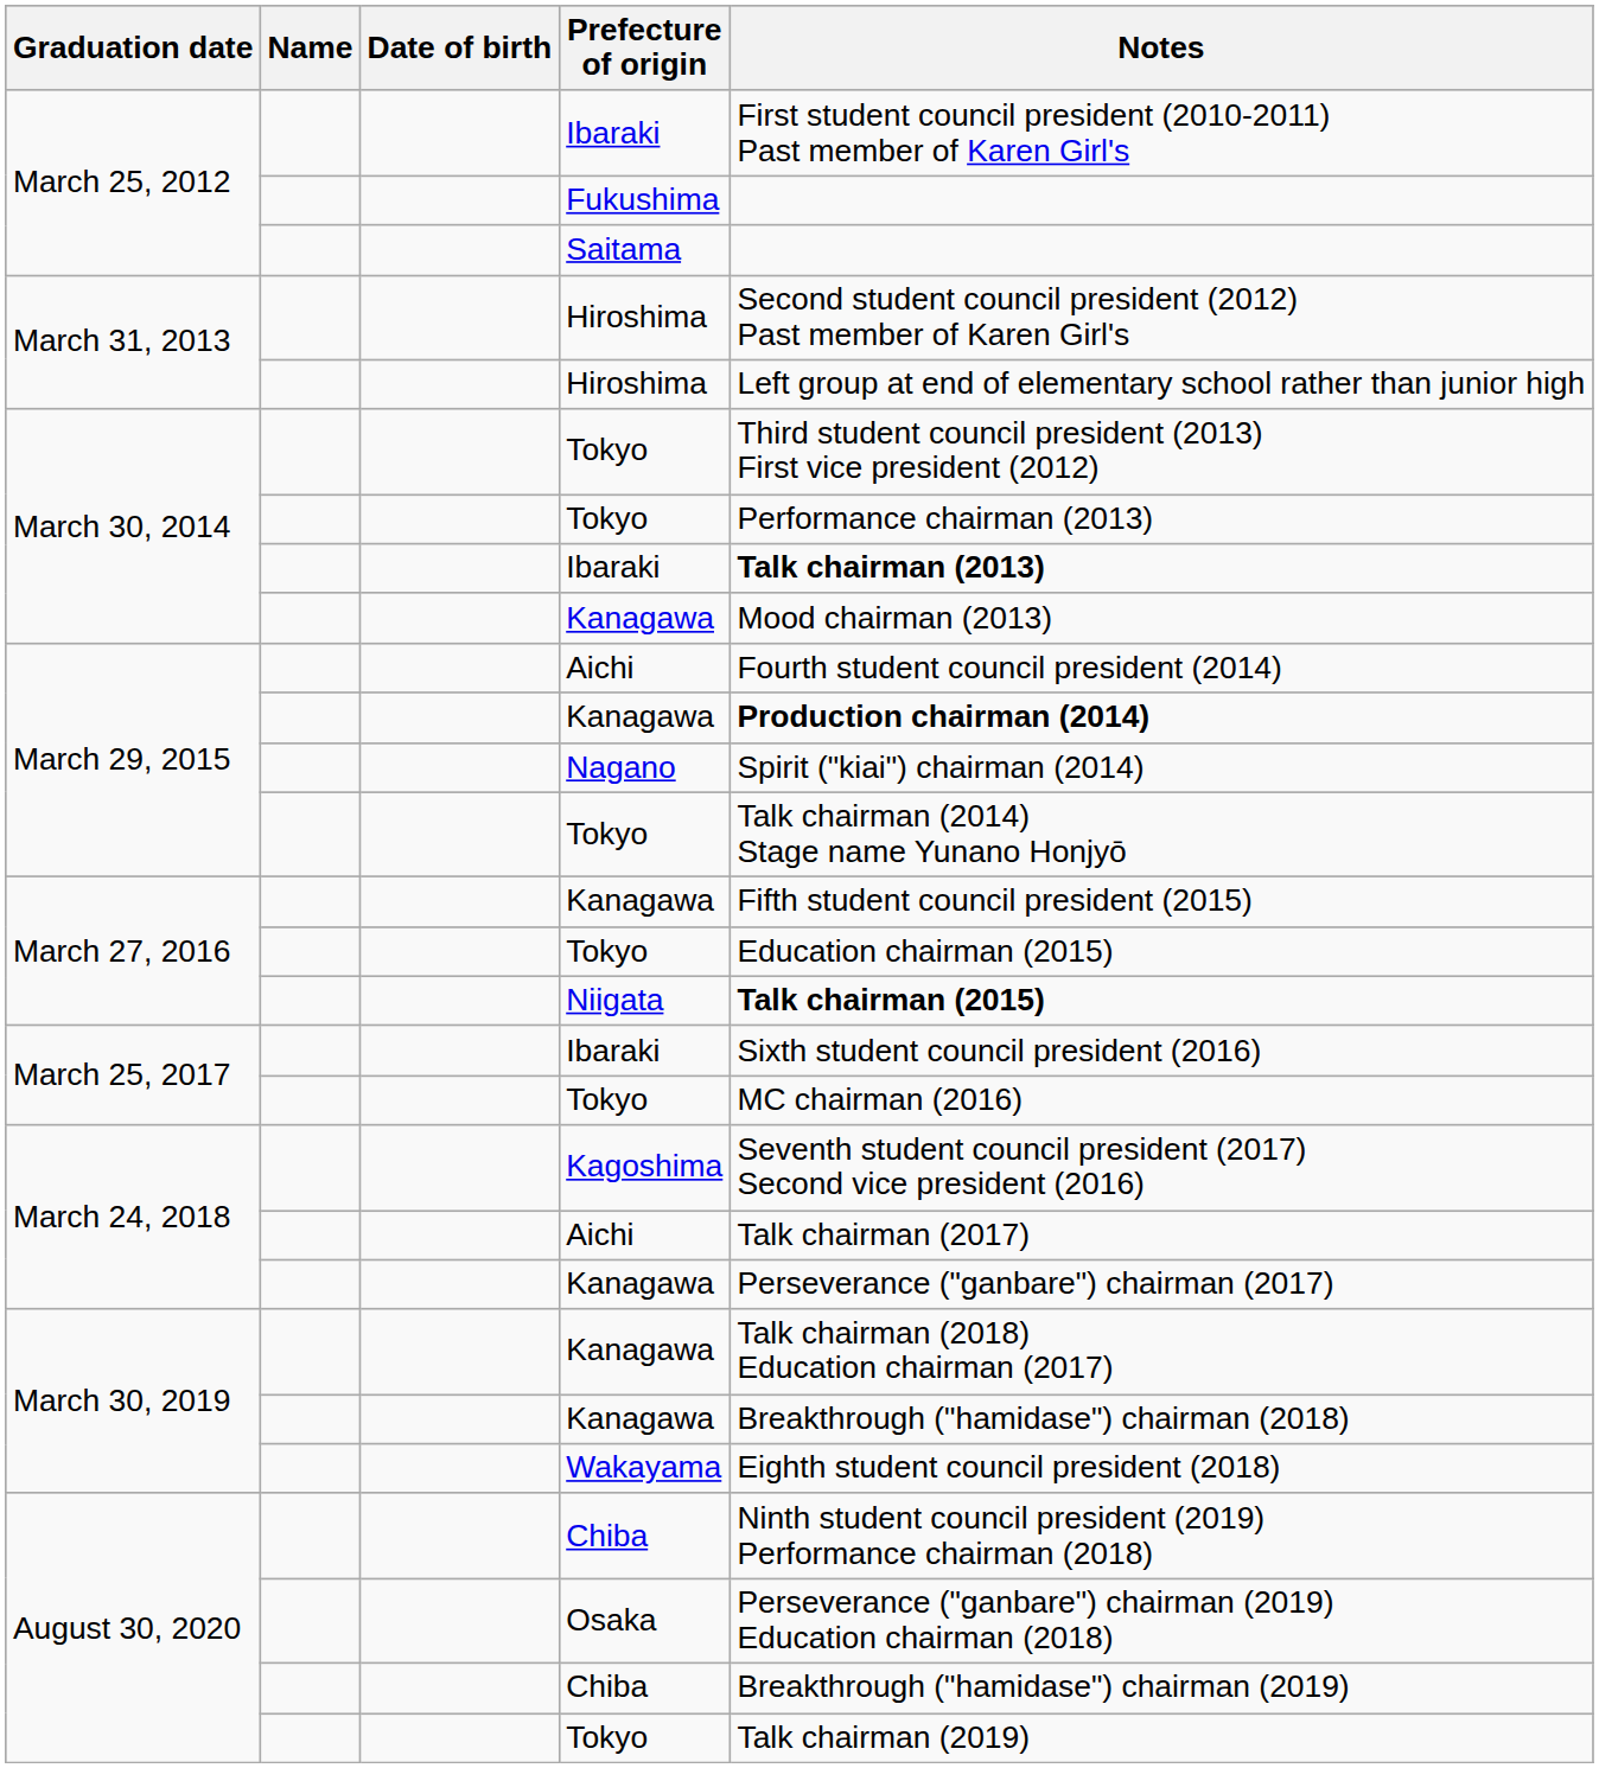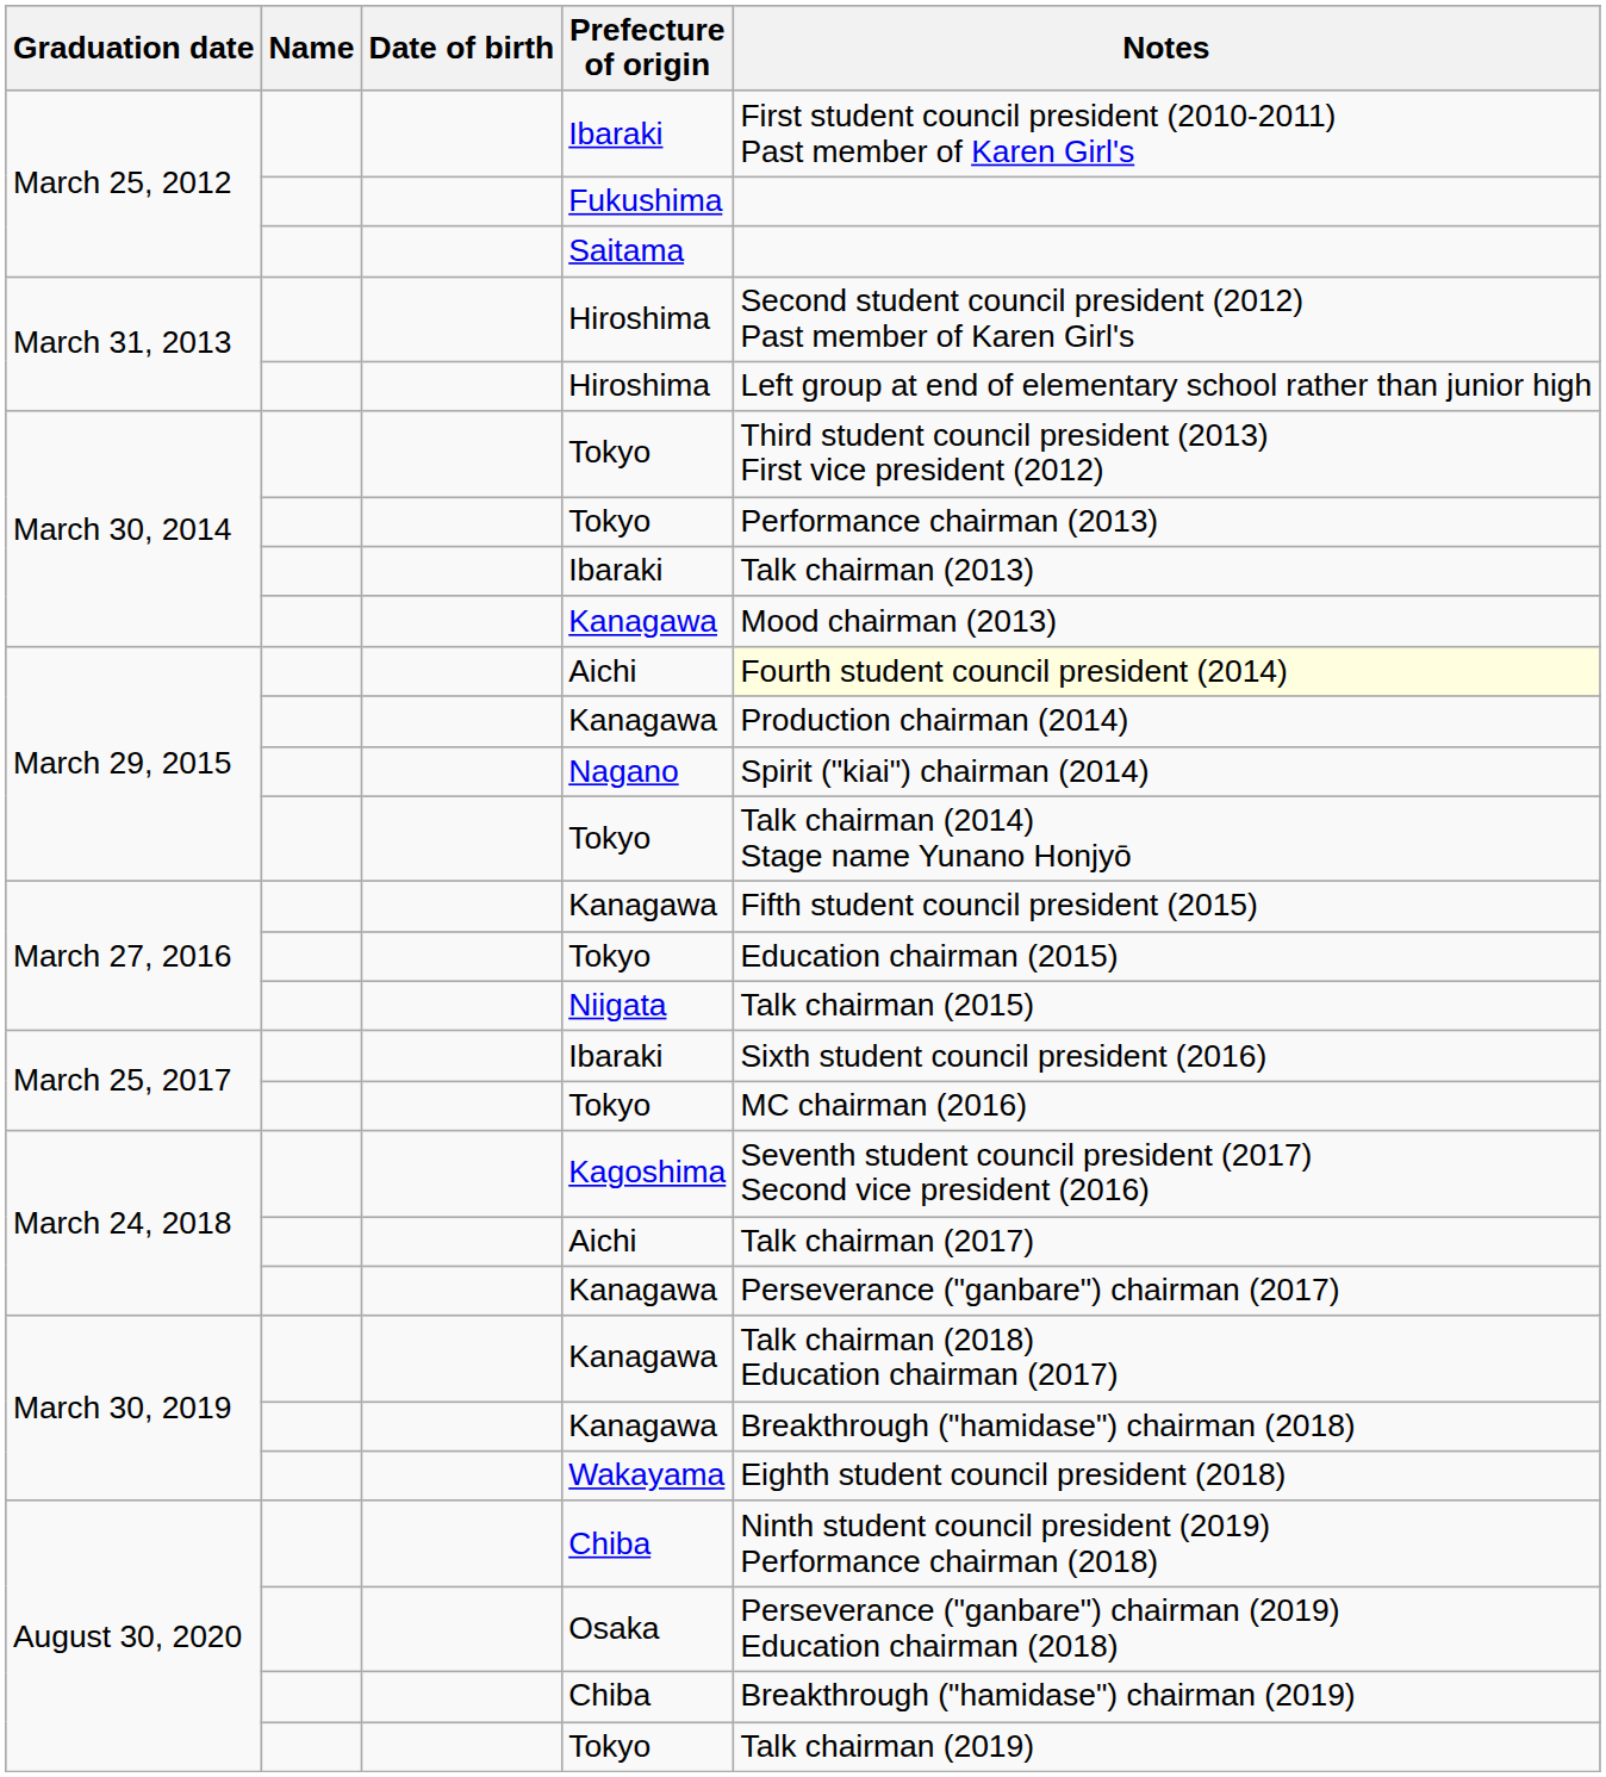March 30, 2014 / Ibaraki | Notes: bold -> normal
March 29, 2015 / Aichi | Notes: no background -> lightyellow background
March 29, 2015 / Kanagawa | Notes: bold -> normal
Niigata | Notes: bold -> normal
